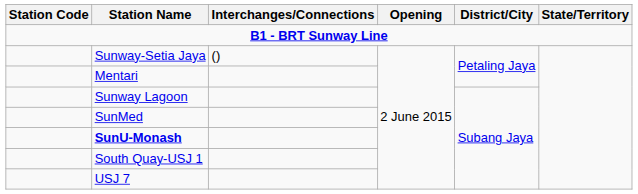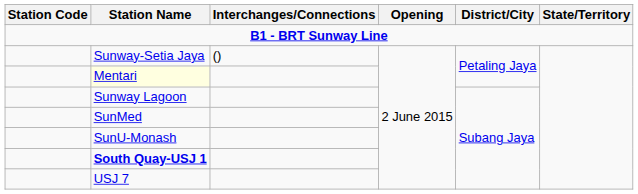Mentari | Station Name: no background -> lightyellow background
SunU-Monash | Station Name: bold -> normal
South Quay-USJ 1 | Station Name: normal -> bold
